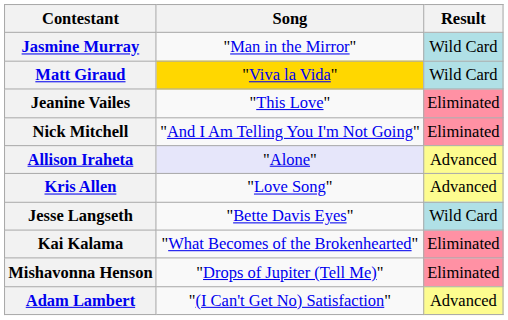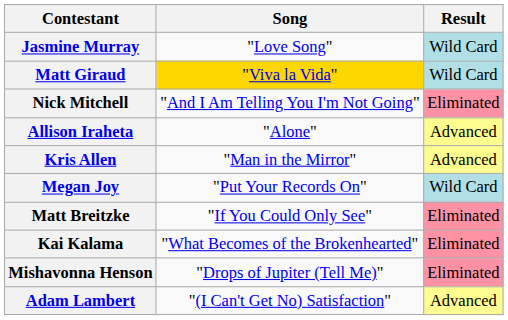Jasmine Murray | Song: "Man in the Mirror" -> "Love Song"
- row: Jeanine Vailes | "This Love" | Eliminated
Allison Iraheta | Song: lavender background -> no background
Kris Allen | Song: "Love Song" -> "Man in the Mirror"
+ row: Megan Joy | "Put Your Records On" | Wild Card
+ row: Matt Breitzke | "If You Could Only See" | Eliminated
- row: Jesse Langseth | "Bette Davis Eyes" | Wild Card
